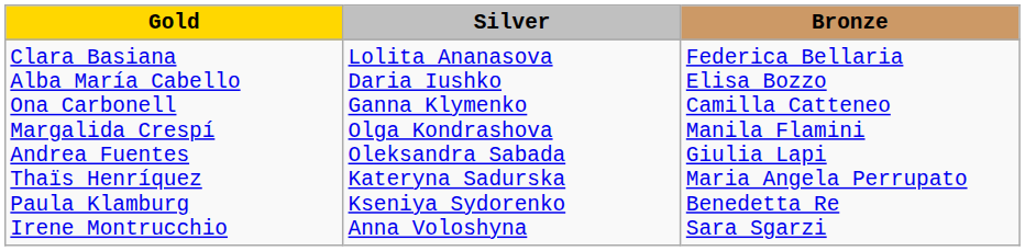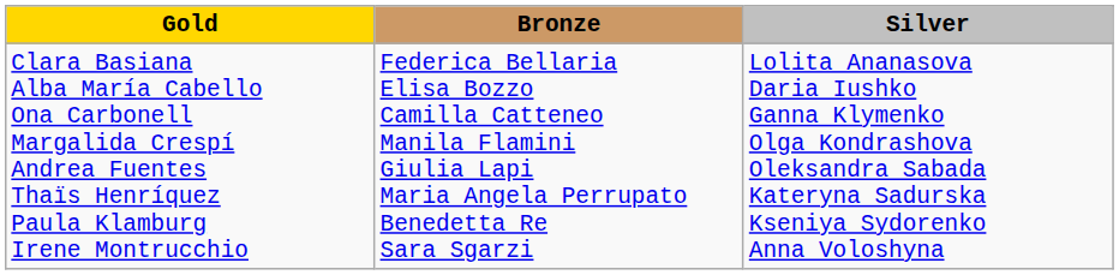columns swapped: Silver <-> Bronze
